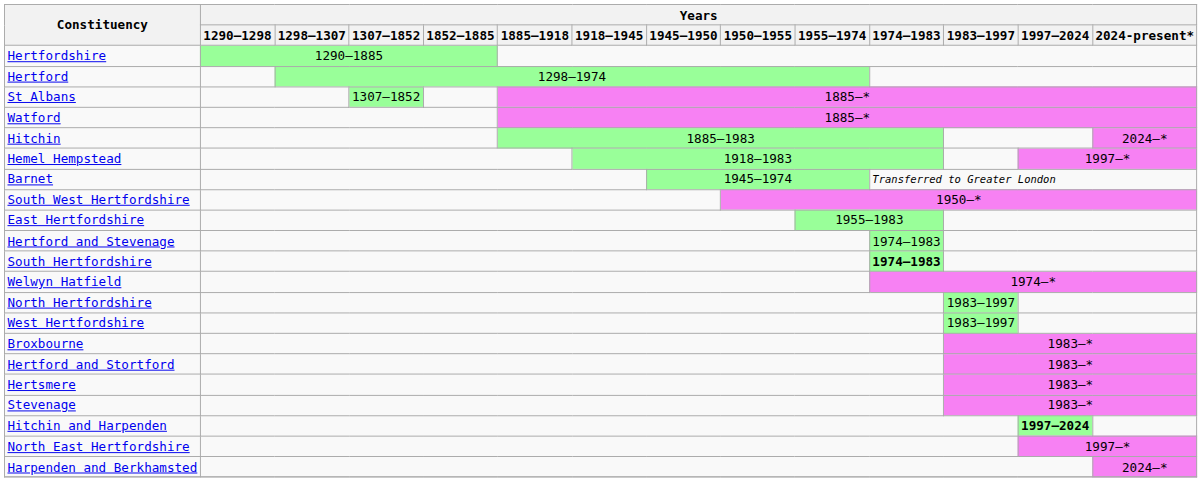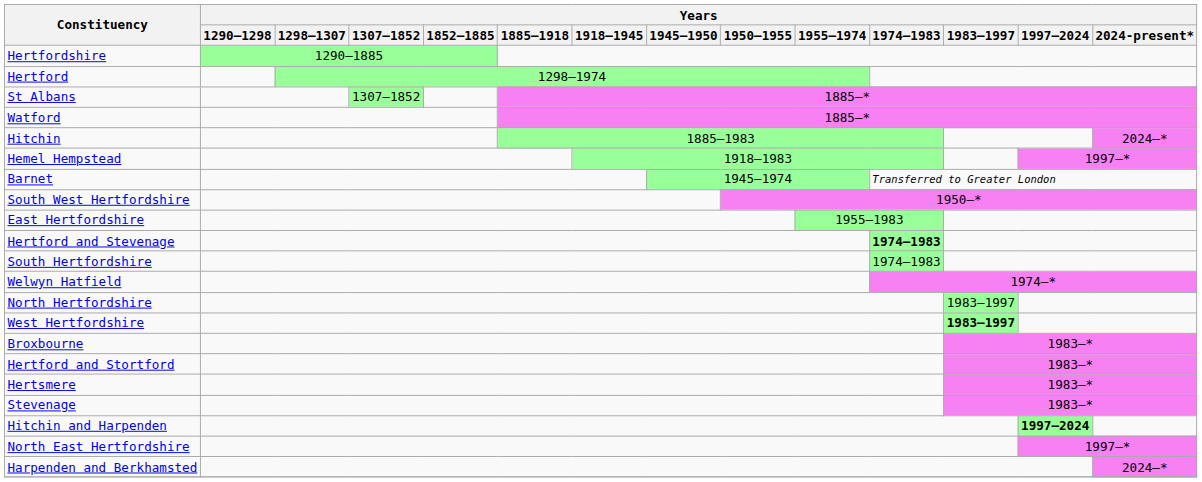Hertford and Stevenage | Years / 1974–1983: normal -> bold
South Hertfordshire | Years / 1974–1983: bold -> normal
West Hertfordshire | Years / 1983–1997: normal -> bold
